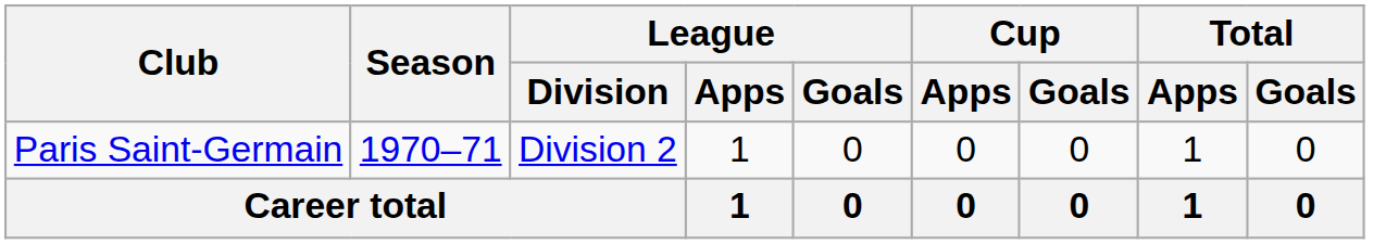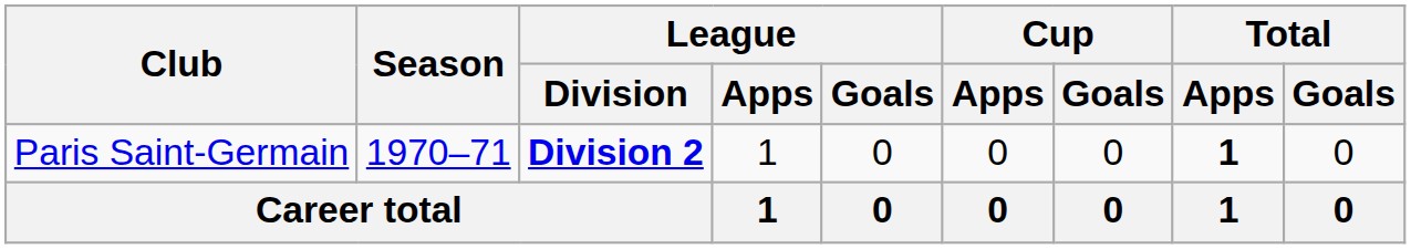Paris Saint-Germain | League / Division: normal -> bold
Paris Saint-Germain | Total / Apps: normal -> bold
